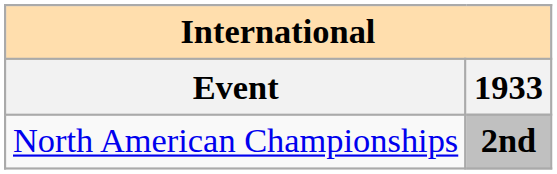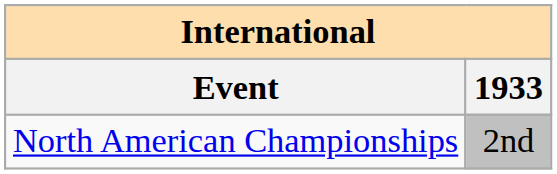North American Championships | 1933: bold -> normal
